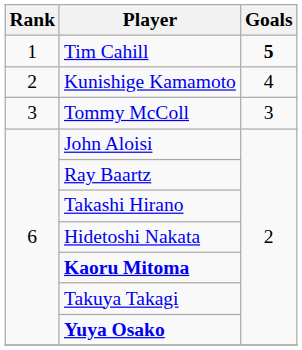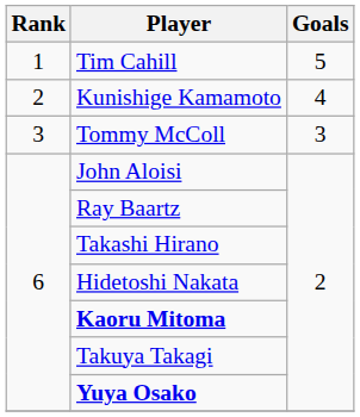Tim Cahill | Goals: bold -> normal
